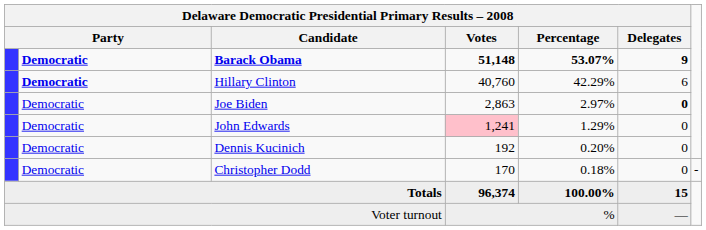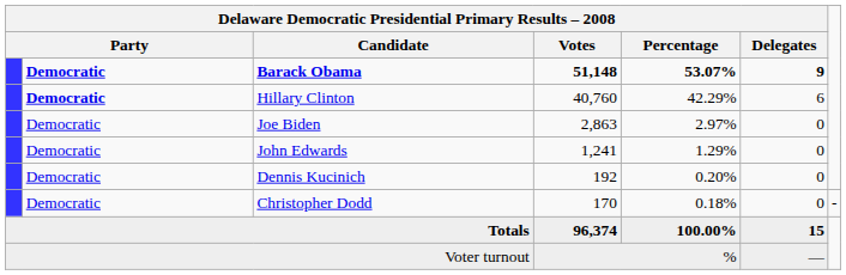Joe Biden | column 6: bold -> normal
John Edwards | column 4: pink background -> no background
